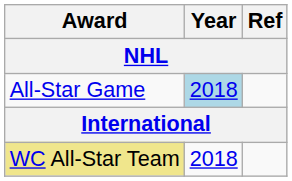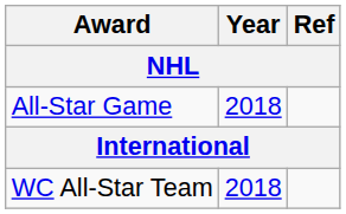row 3 | Year: lightblue background -> no background
row 5 | Award: khaki background -> no background
